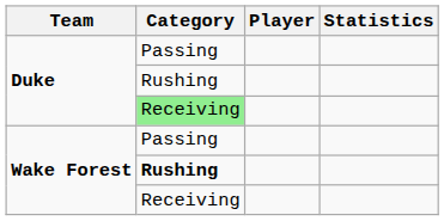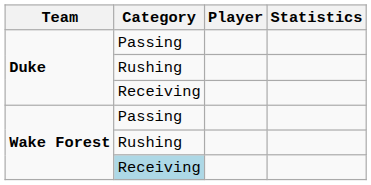Duke / Receiving | Category: lightgreen background -> no background
Wake Forest / Rushing | Category: bold -> normal
Wake Forest / Receiving | Category: no background -> lightblue background
